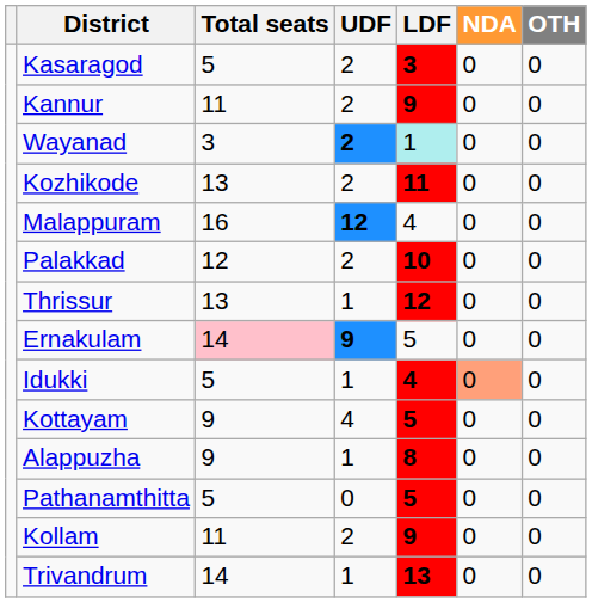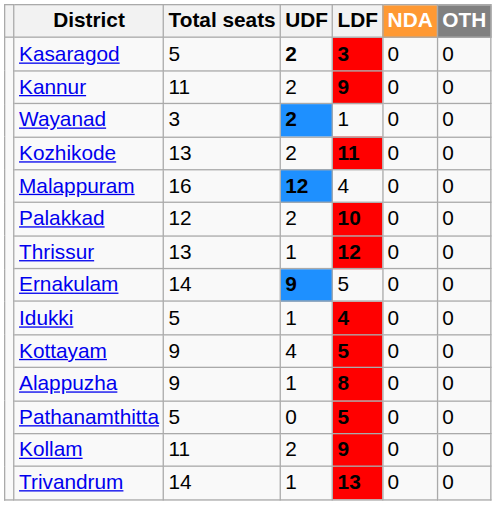Kasaragod | UDF: normal -> bold
Wayanad | LDF: paleturquoise background -> no background
Ernakulam | Total seats: pink background -> no background
Idukki | NDA: lightsalmon background -> no background
